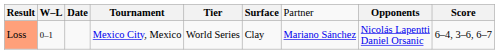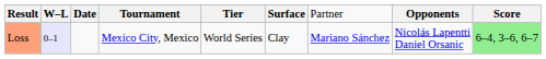Loss | column 2: no background -> lavender background
Loss | column 9: no background -> lightgreen background
